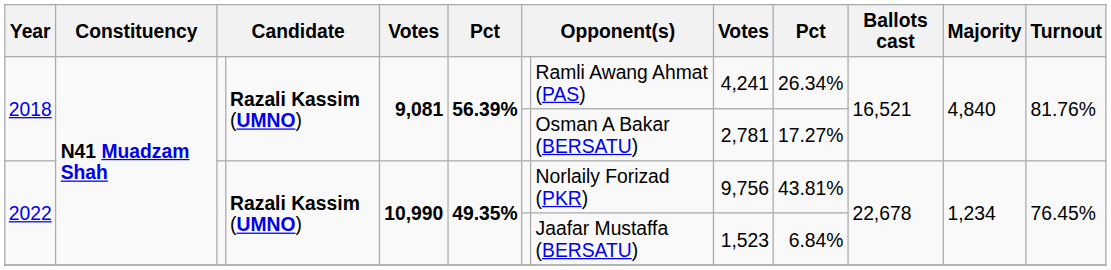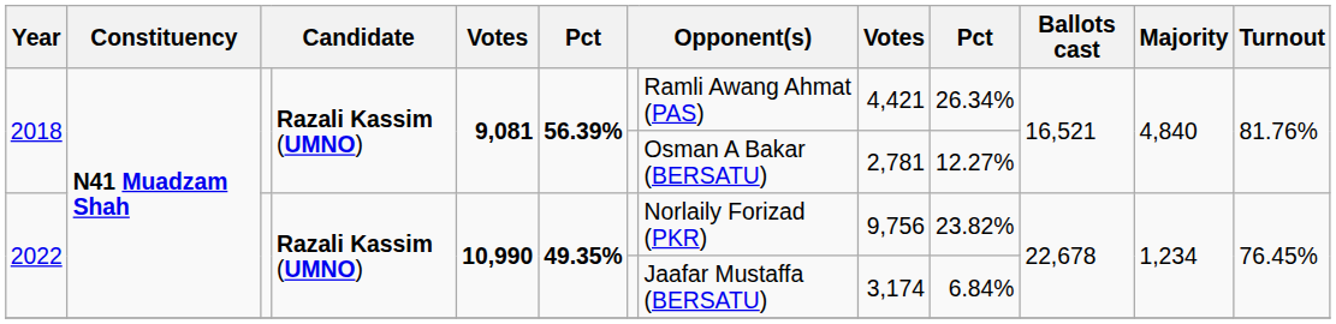row 2 | column 9: 4,241 -> 4,421
row 3 | column 10: 17.27% -> 12.27%
row 4 | column 10: 43.81% -> 23.82%
row 5 | column 9: 1,523 -> 3,174
